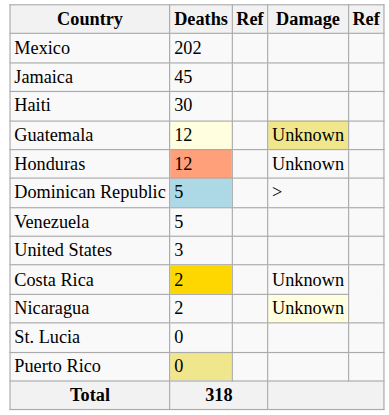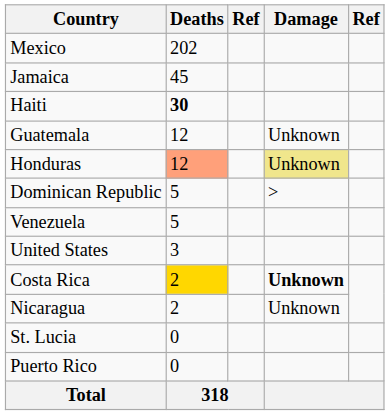Haiti | Deaths: normal -> bold
Guatemala | Deaths: lightyellow background -> no background
Guatemala | Damage: khaki background -> no background
Honduras | Damage: no background -> khaki background
Dominican Republic | Deaths: lightblue background -> no background
Costa Rica | Damage: normal -> bold
Nicaragua | Damage: lightyellow background -> no background
Puerto Rico | Deaths: khaki background -> no background
